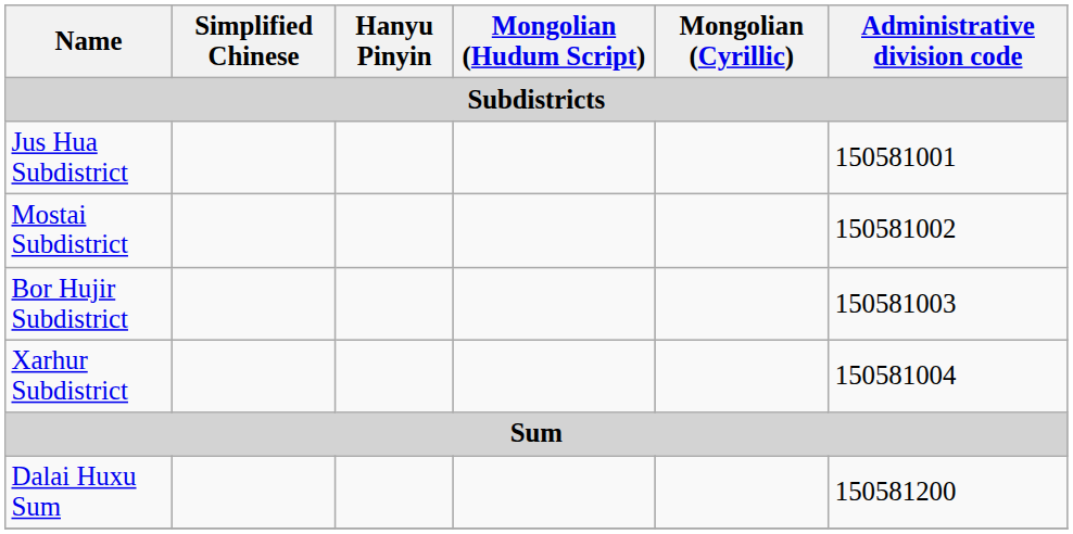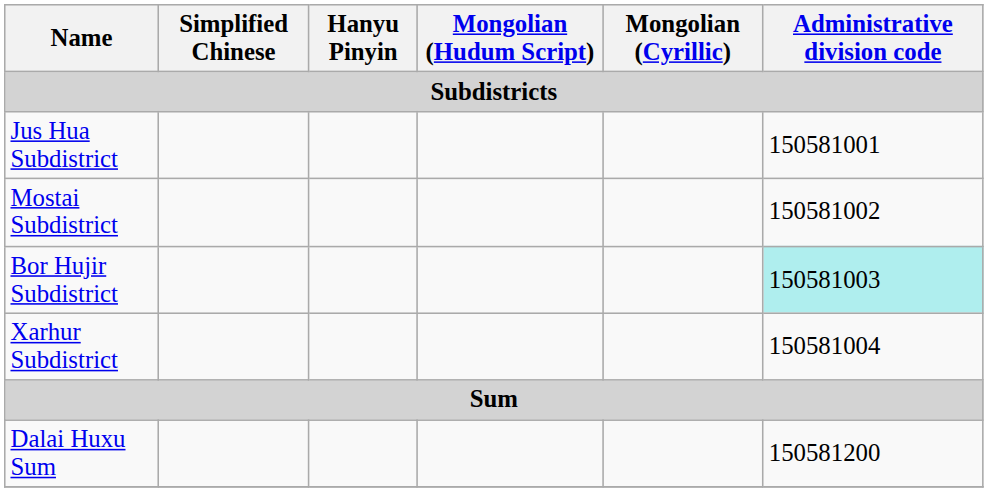Bor Hujir Subdistrict | Administrative division code: no background -> paleturquoise background
